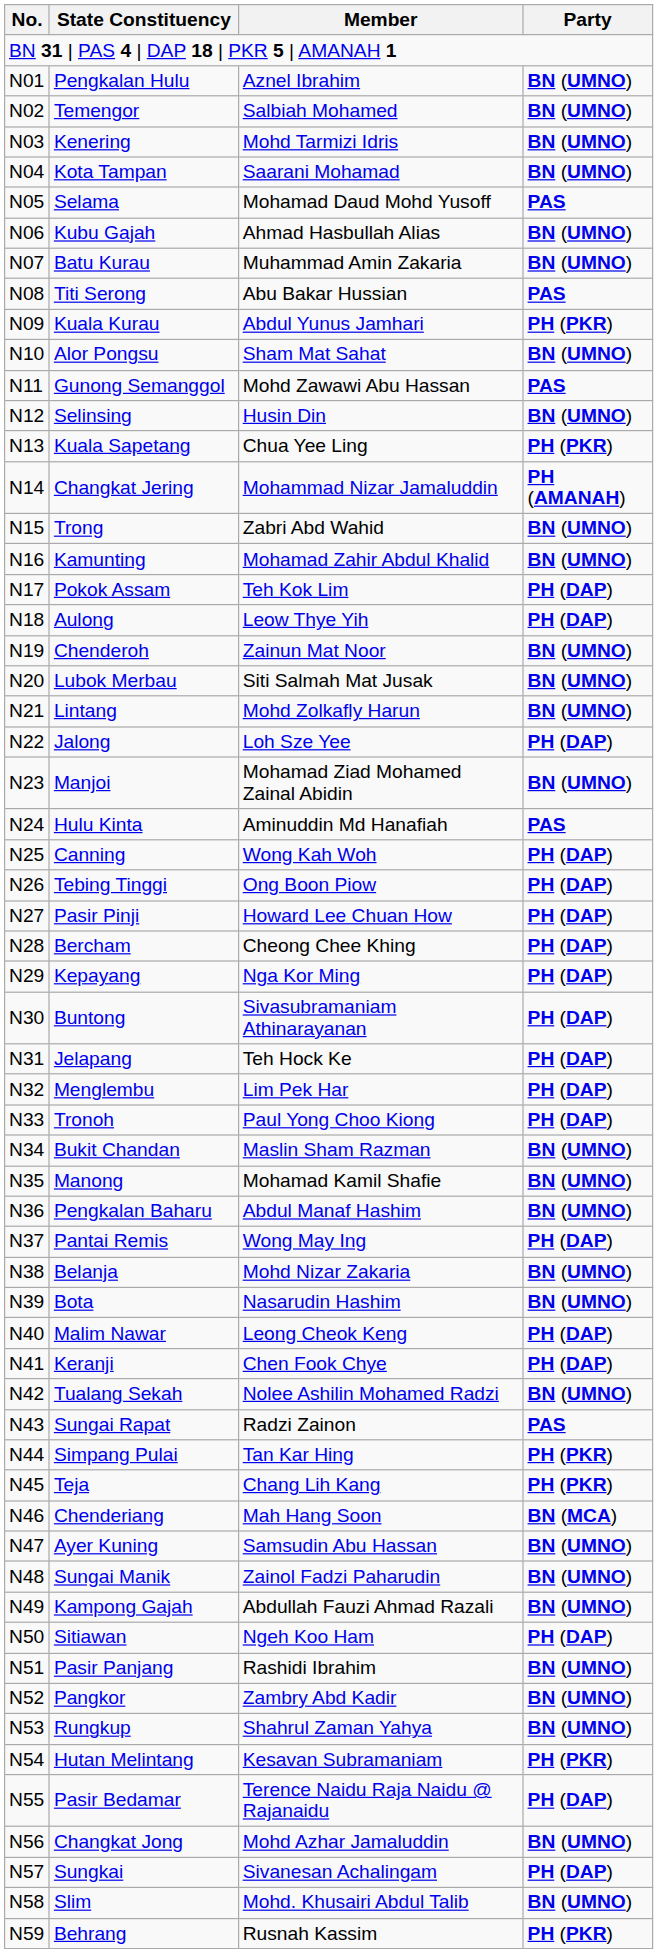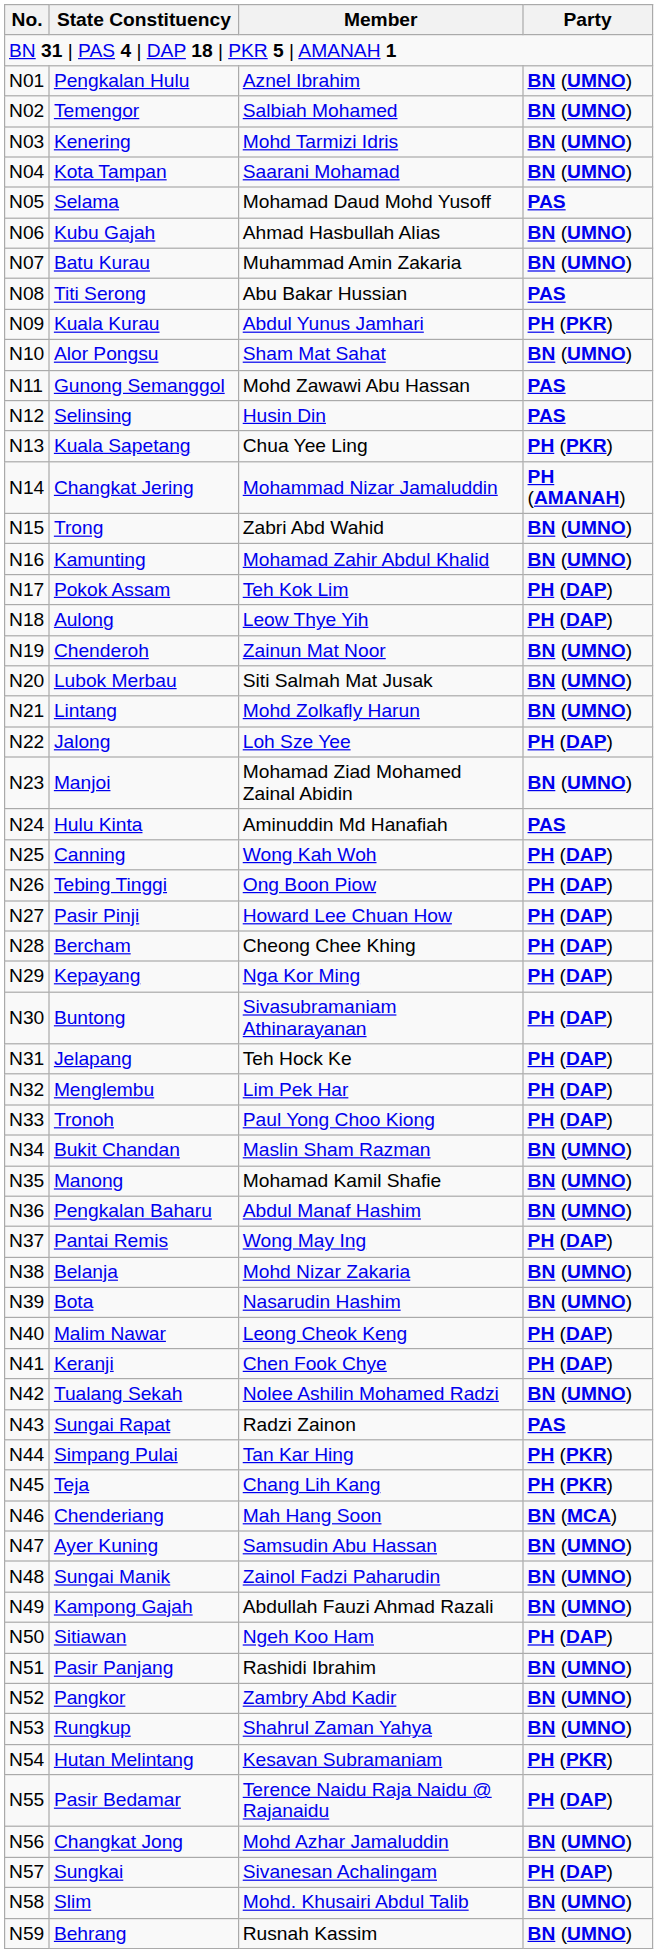Selinsing | Party: BN (UMNO) -> PAS
Behrang | Party: PH (PKR) -> BN (UMNO)
